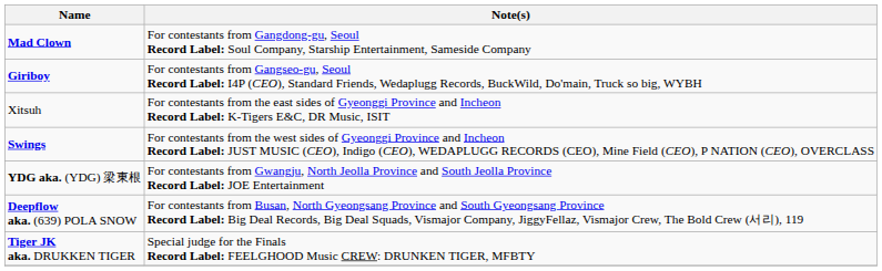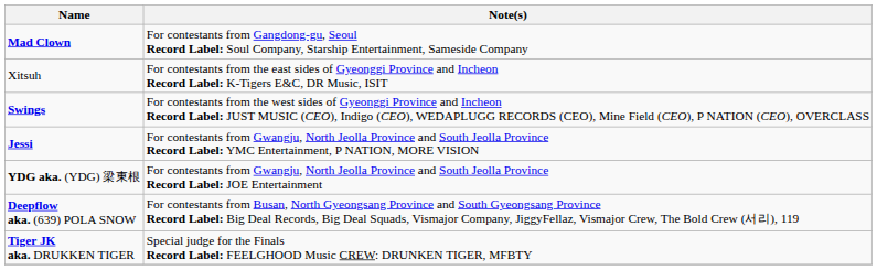- row: Giriboy | For contestants from Gangseo-gu, Seoul Record Label: I4P (CEO), Standard Friends, Wedaplugg Records, BuckWild, Do'main, Truck so big, WYBH
+ row: Jessi | For contestants from Gwangju, North Jeolla Province and South Jeolla Province Record Label: YMC Entertainment, P NATION, MORE VISION
